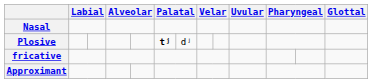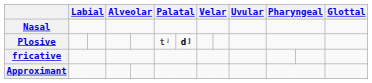Plosive | column 6: bold -> normal
Plosive | column 7: normal -> bold
